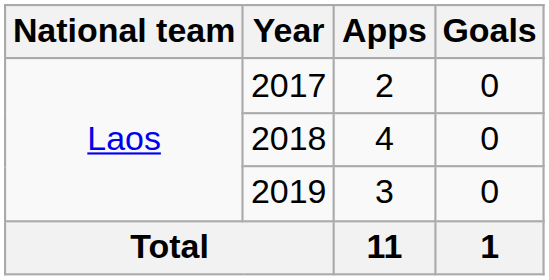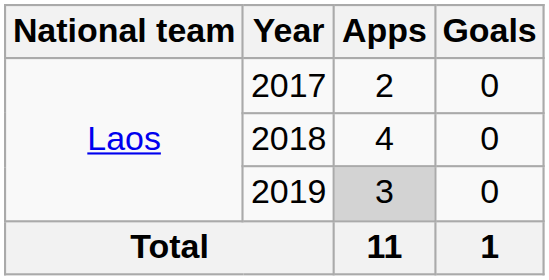2019 | Apps: no background -> lightgrey background
